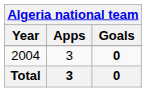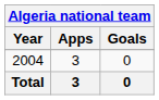2004 | Goals: bold -> normal
